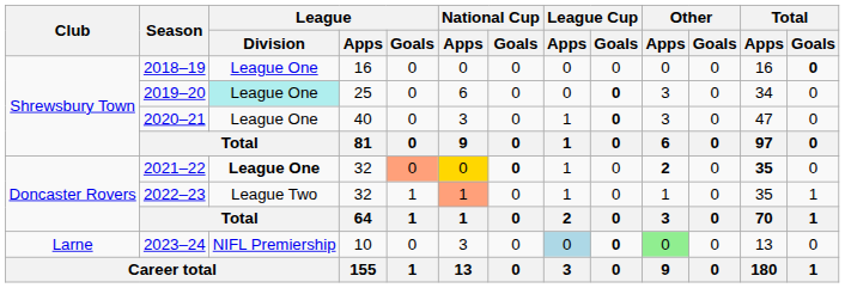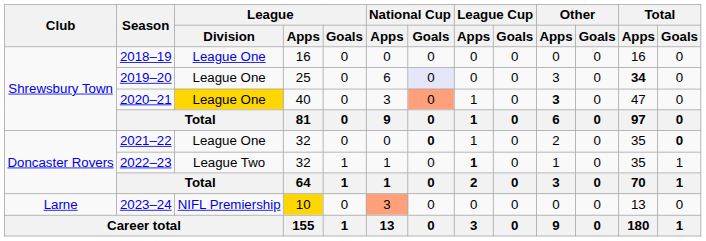2018–19 | Total / Goals: bold -> normal
2019–20 | League / Division: paleturquoise background -> no background
2019–20 | National Cup / Goals: no background -> lavender background
2019–20 | League Cup / Goals: bold -> normal
2019–20 | Total / Apps: normal -> bold
2020–21 | League / Division: no background -> gold background
2020–21 | National Cup / Goals: no background -> lightsalmon background
2020–21 | League Cup / Goals: bold -> normal
2020–21 | Other / Apps: normal -> bold
2021–22 | League / Division: bold -> normal
2021–22 | League / Goals: lightsalmon background -> no background
2021–22 | National Cup / Apps: gold background -> no background
2021–22 | Other / Apps: bold -> normal
2021–22 | Total / Apps: bold -> normal
2021–22 | Total / Goals: normal -> bold
2022–23 | National Cup / Apps: lightsalmon background -> no background
2022–23 | League Cup / Apps: normal -> bold
2023–24 | League / Apps: no background -> gold background
2023–24 | National Cup / Apps: no background -> lightsalmon background
2023–24 | League Cup / Apps: lightblue background -> no background
2023–24 | League Cup / Goals: bold -> normal
2023–24 | Other / Apps: lightgreen background -> no background
